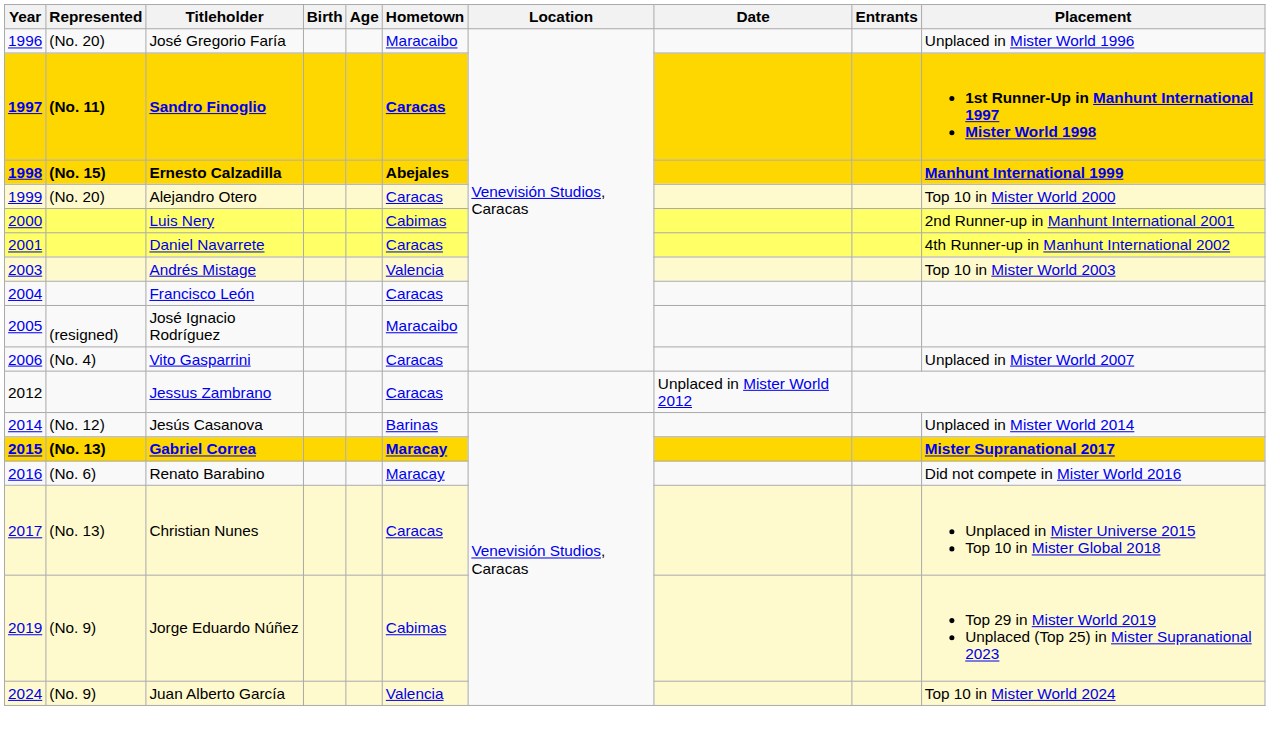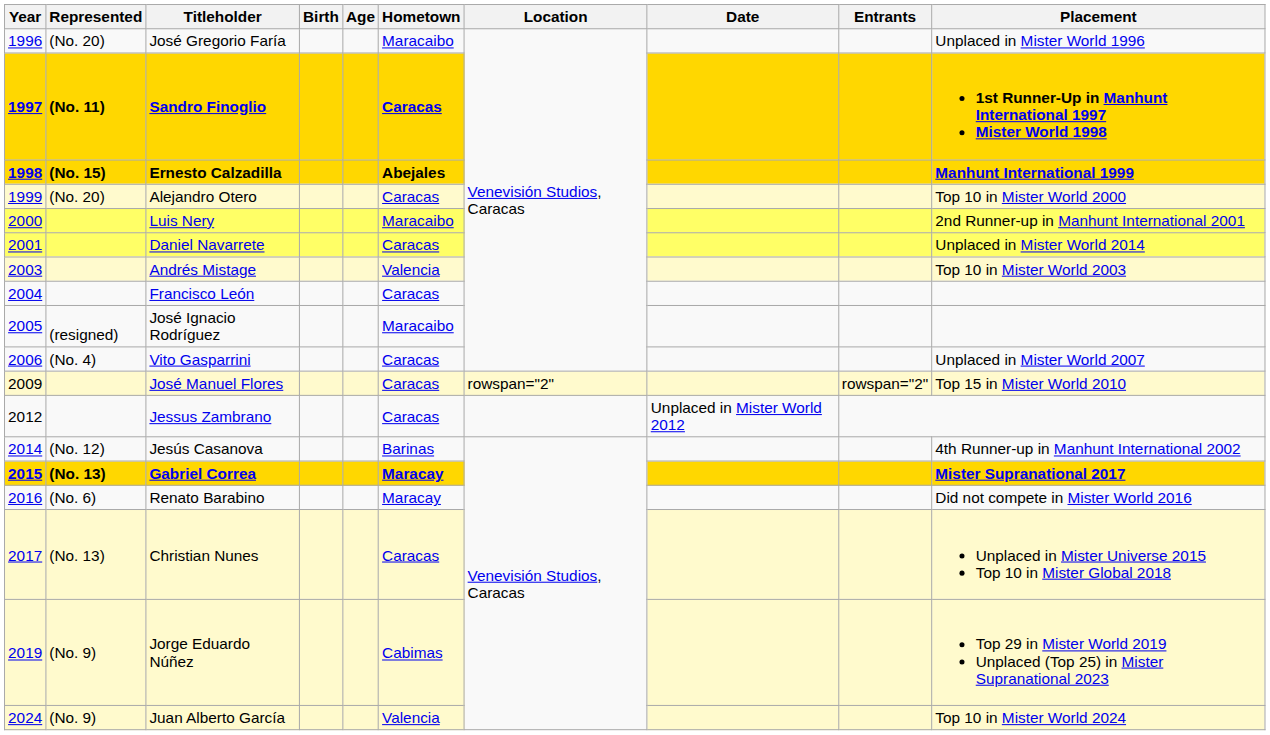Luis Nery | Hometown: Cabimas -> Maracaibo
Daniel Navarrete | Placement: 4th Runner-up in Manhunt International 2002 -> Unplaced in Mister World 2014
+ row: 2009 | José Manuel Flores | Caracas | rowspan="2" | rowspan="2" | Top 15 in Mister World 2010
Jesús Casanova | Placement: Unplaced in Mister World 2014 -> 4th Runner-up in Manhunt International 2002
